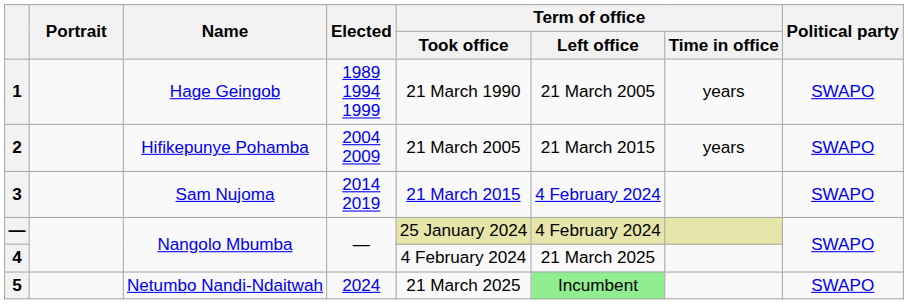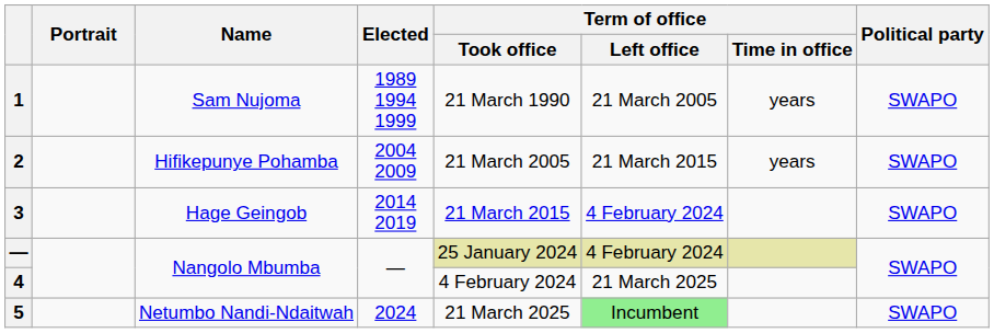1 | Name: Hage Geingob -> Sam Nujoma
3 | Name: Sam Nujoma -> Hage Geingob
